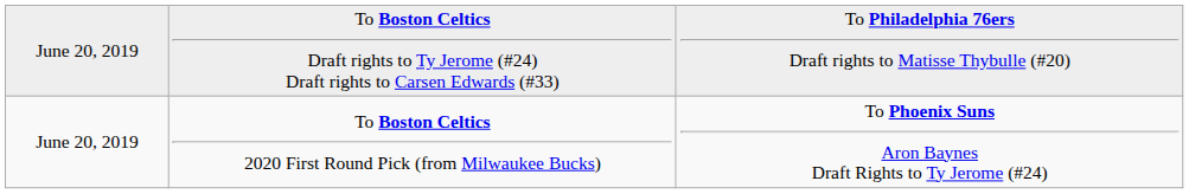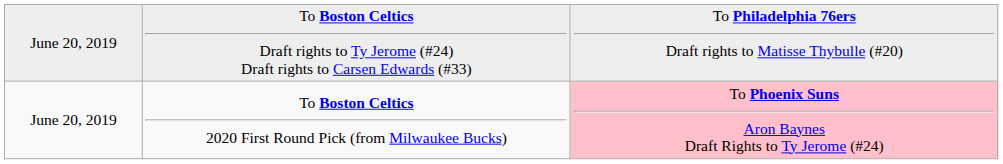row 2 | column 3: no background -> pink background
